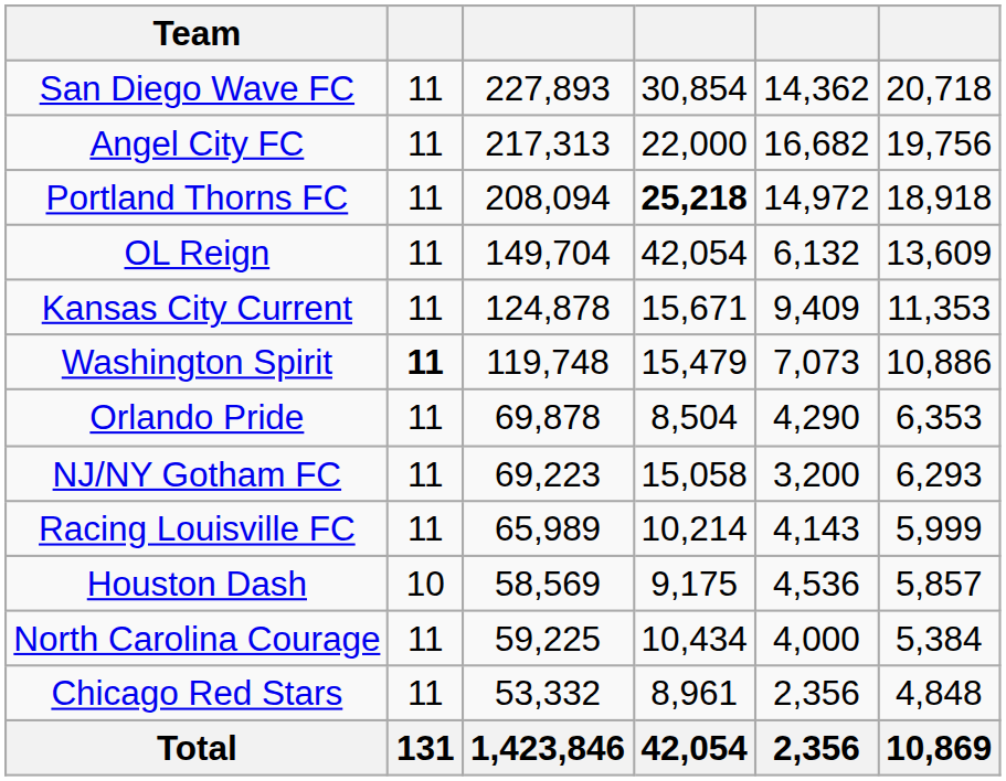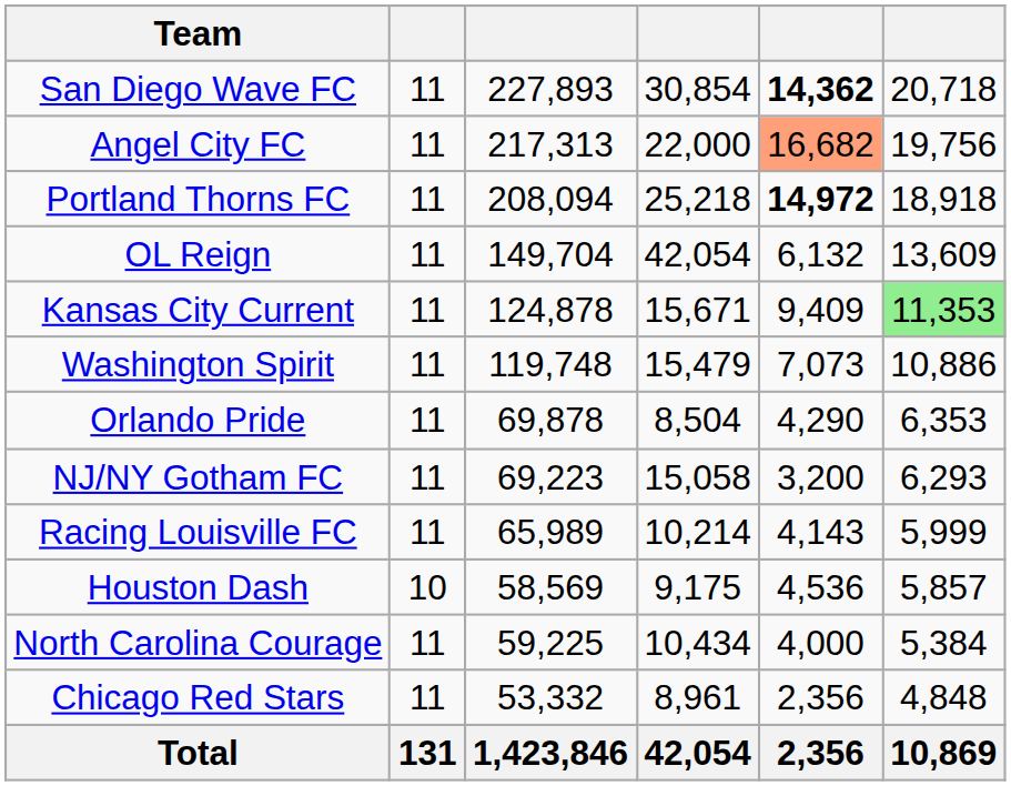San Diego Wave FC | column 5: normal -> bold
Angel City FC | column 5: no background -> lightsalmon background
Portland Thorns FC | column 4: bold -> normal
Portland Thorns FC | column 5: normal -> bold
Kansas City Current | column 6: no background -> lightgreen background
Washington Spirit | column 2: bold -> normal
